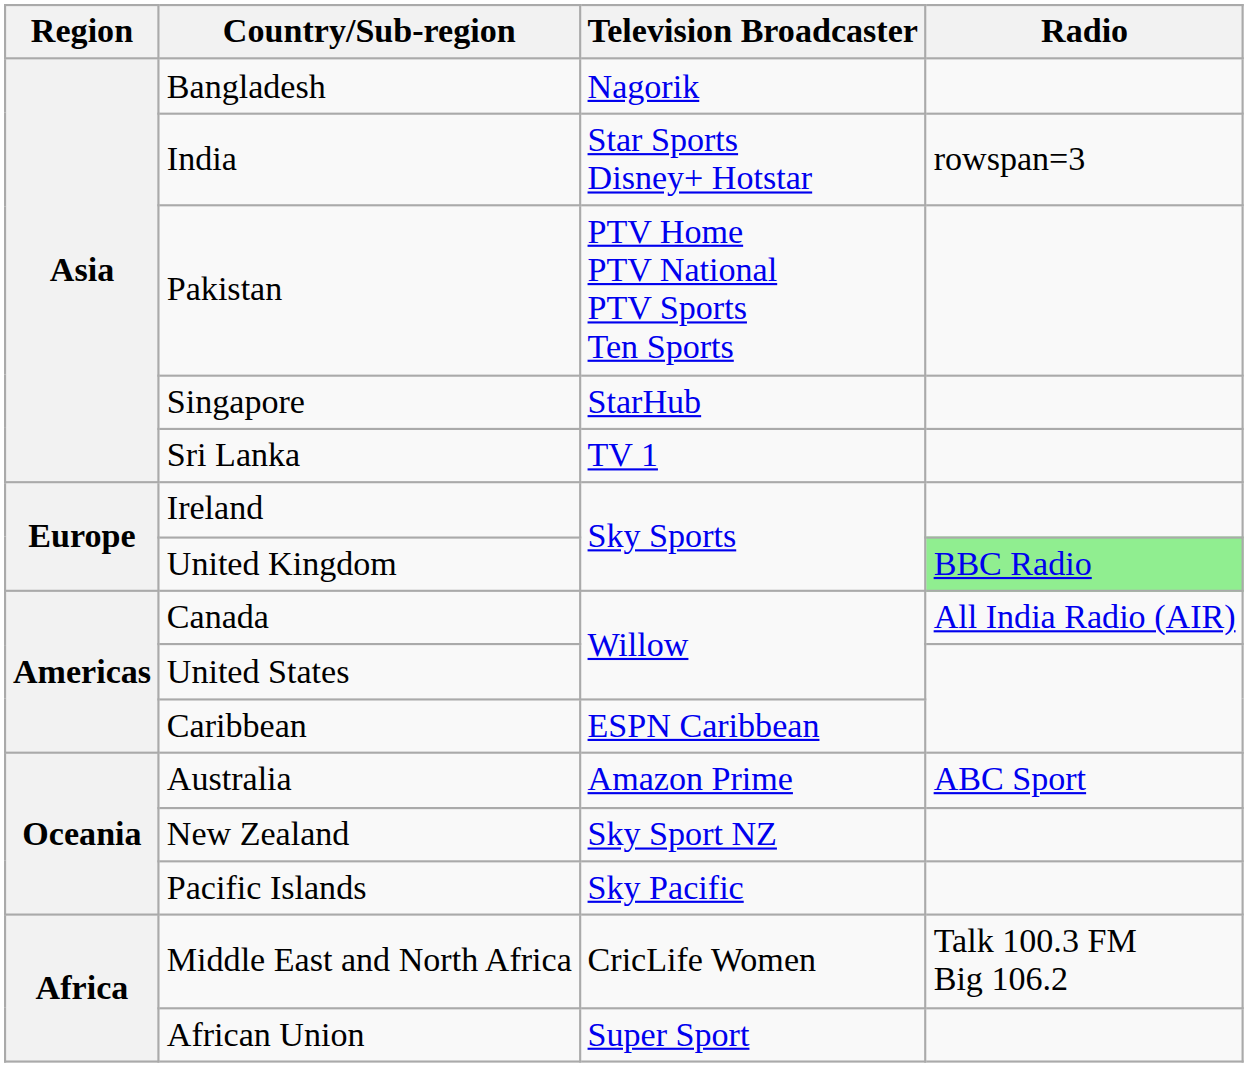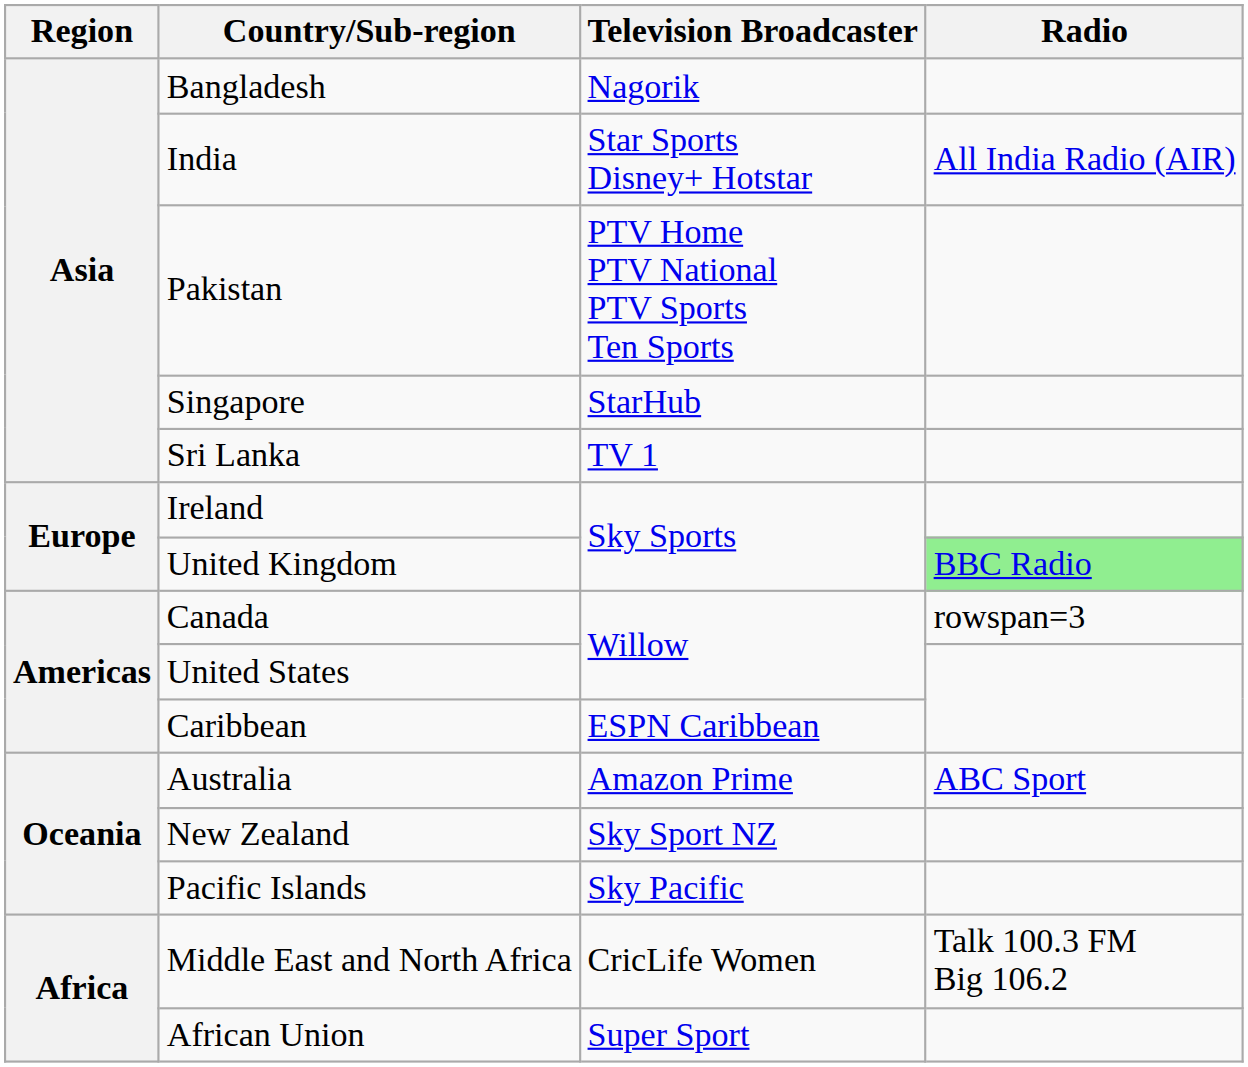India | Radio: rowspan=3 -> All India Radio (AIR)
Canada | Radio: All India Radio (AIR) -> rowspan=3
